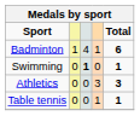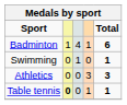Swimming | column 3: bold -> normal
Table tennis | column 2: normal -> bold
